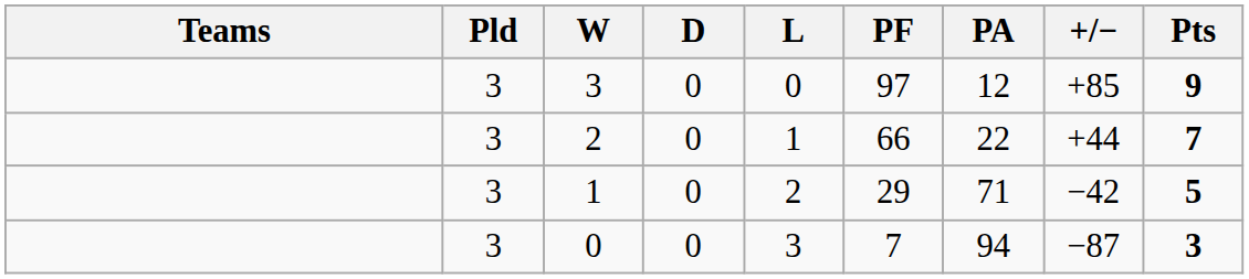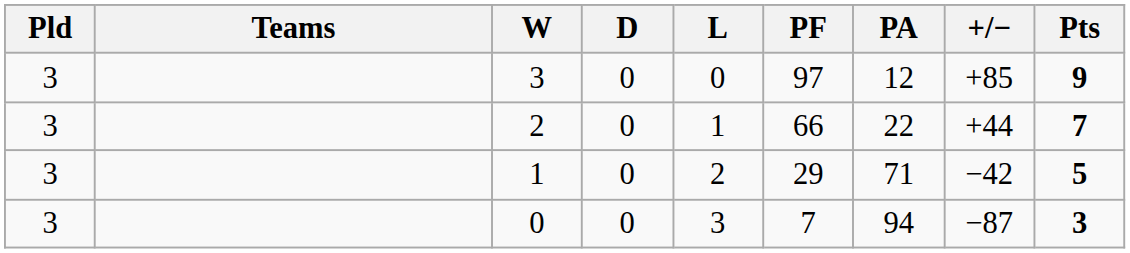columns swapped: Teams <-> Pld
